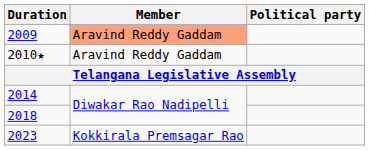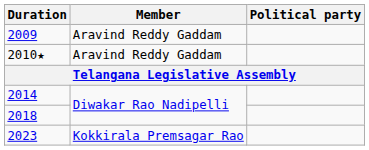2009 | Member: lightsalmon background -> no background
